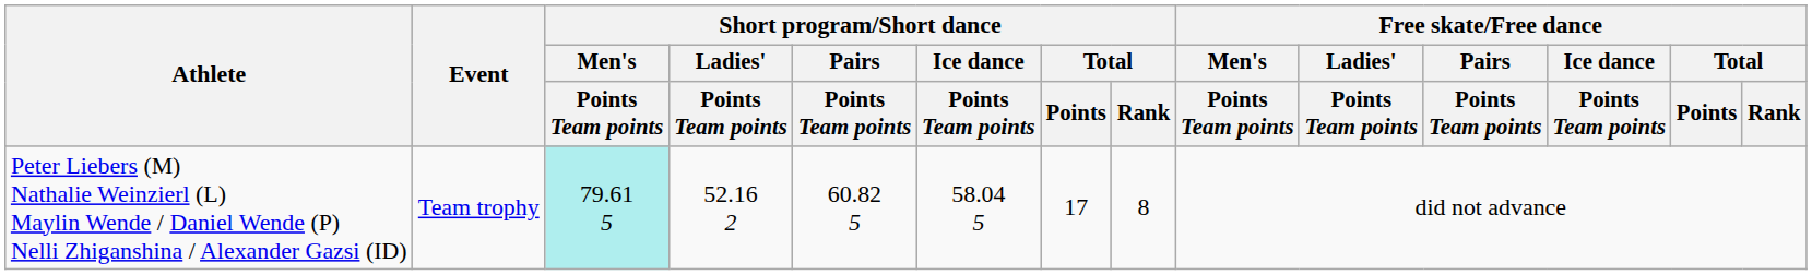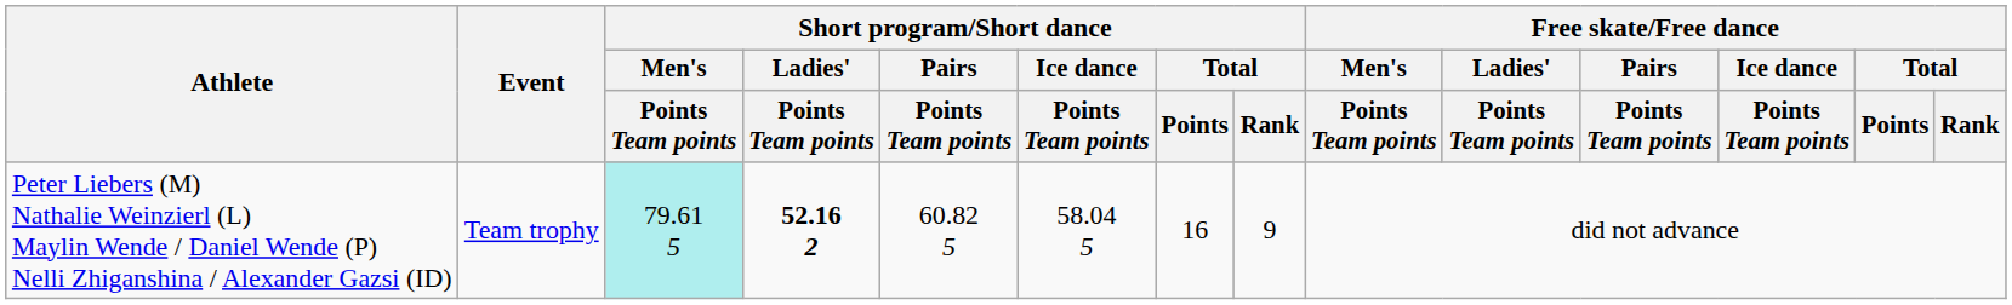row 4 | Short program/Short dance / Ladies' / Points Team points: normal -> bold
row 4 | Short program/Short dance / Total / Points: 17 -> 16
row 4 | Short program/Short dance / Total / Rank: 8 -> 9
